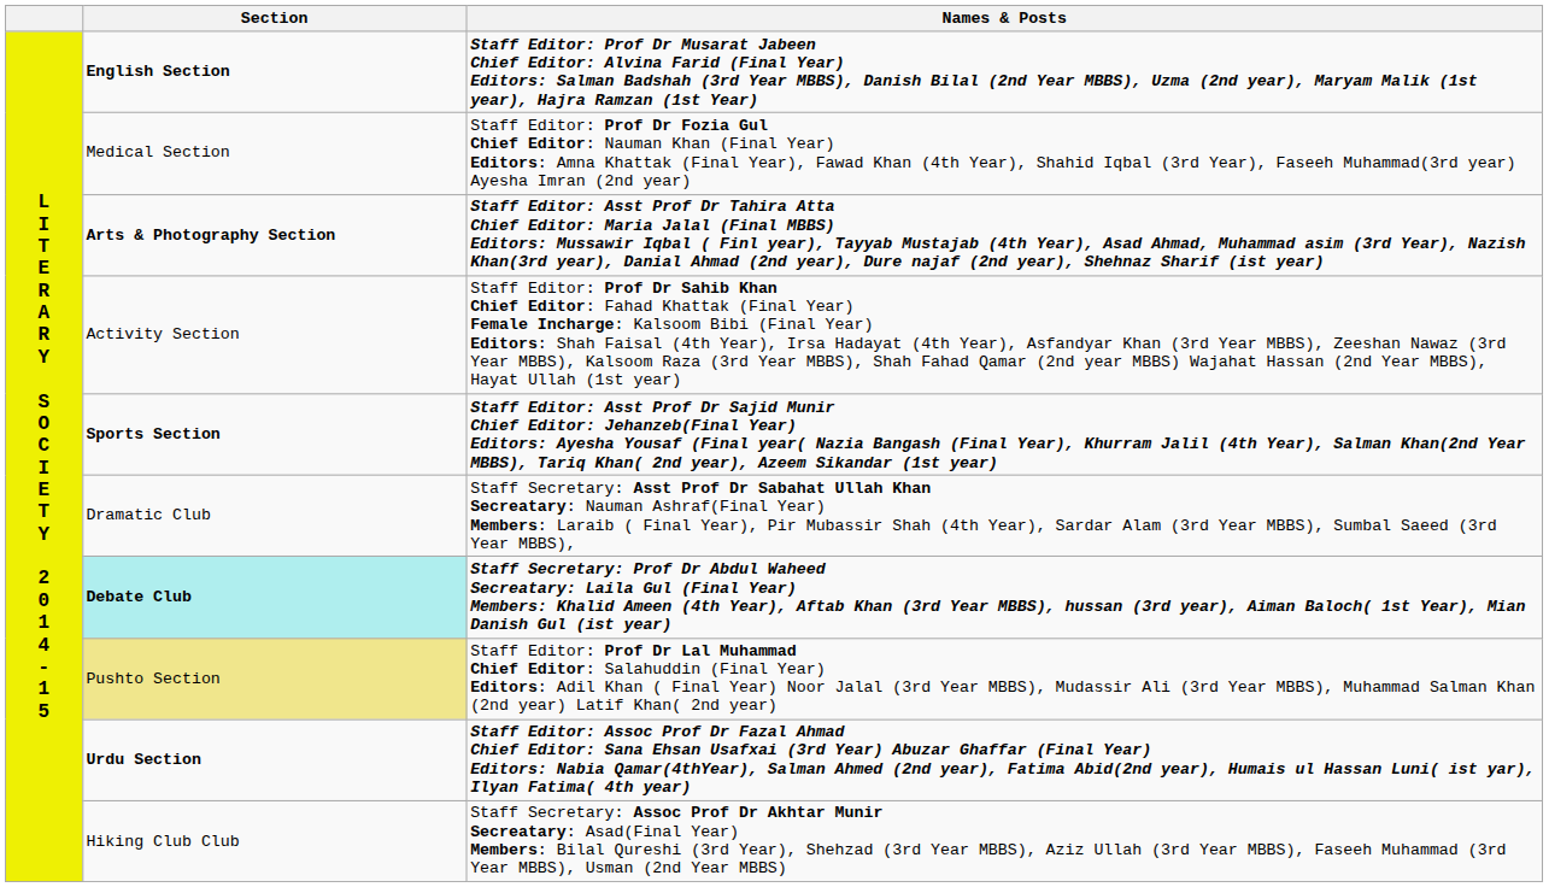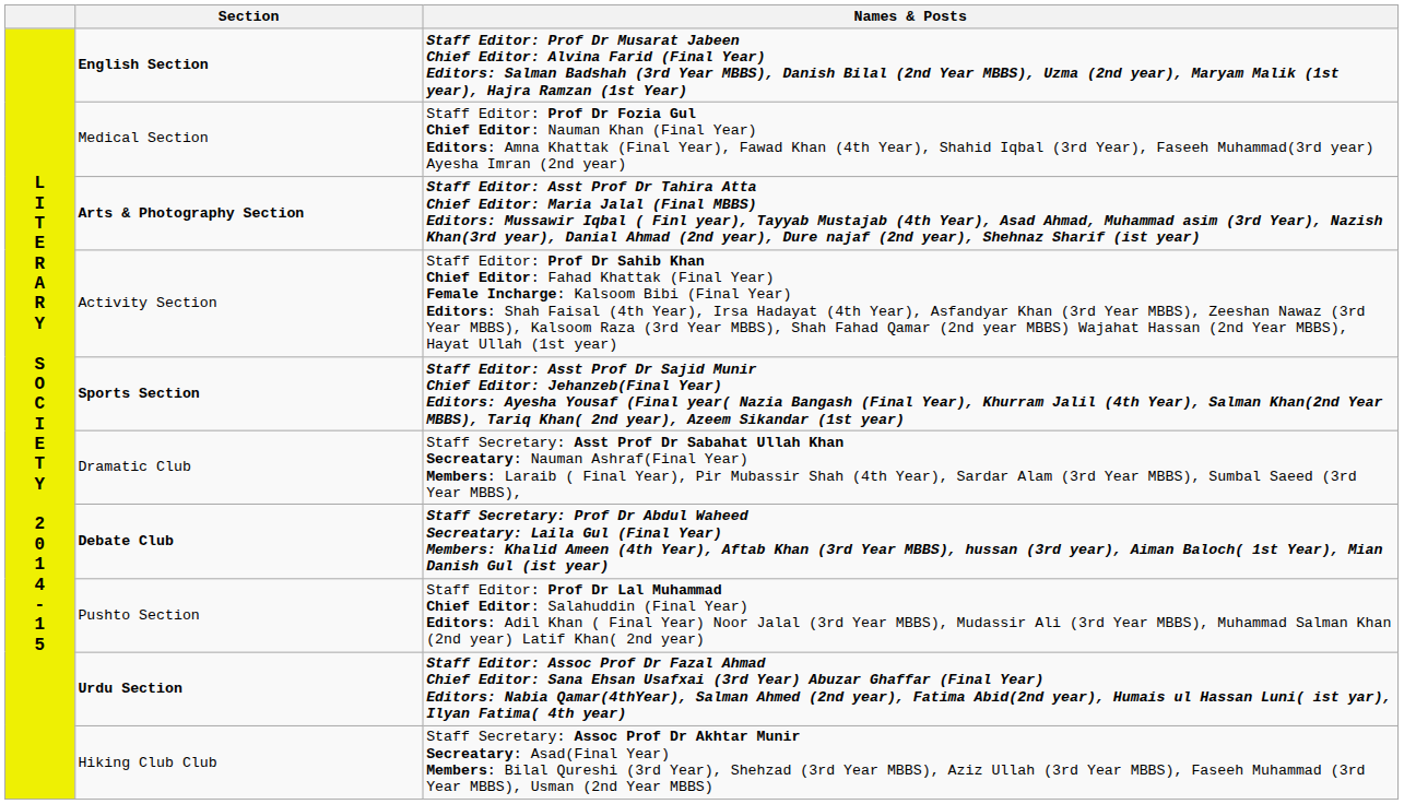Debate Club | Section: paleturquoise background -> no background
Pushto Section | Section: khaki background -> no background
